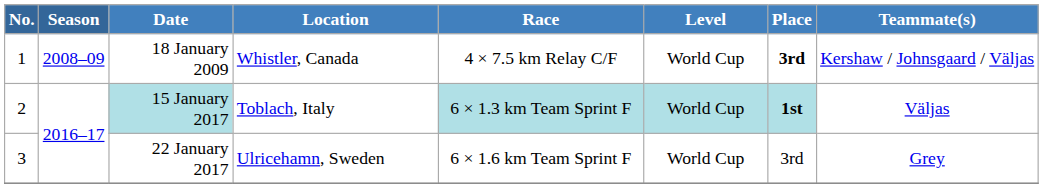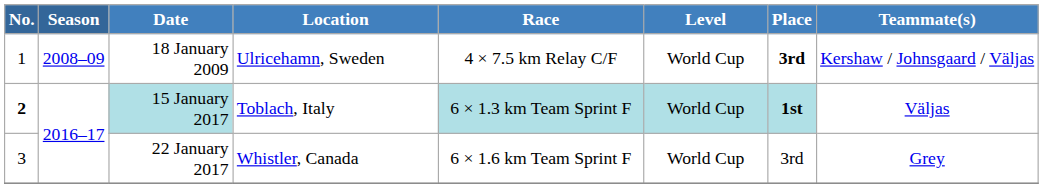18 January 2009 | Location: Whistler, Canada -> Ulricehamn, Sweden
15 January 2017 | No.: normal -> bold
22 January 2017 | Location: Ulricehamn, Sweden -> Whistler, Canada
